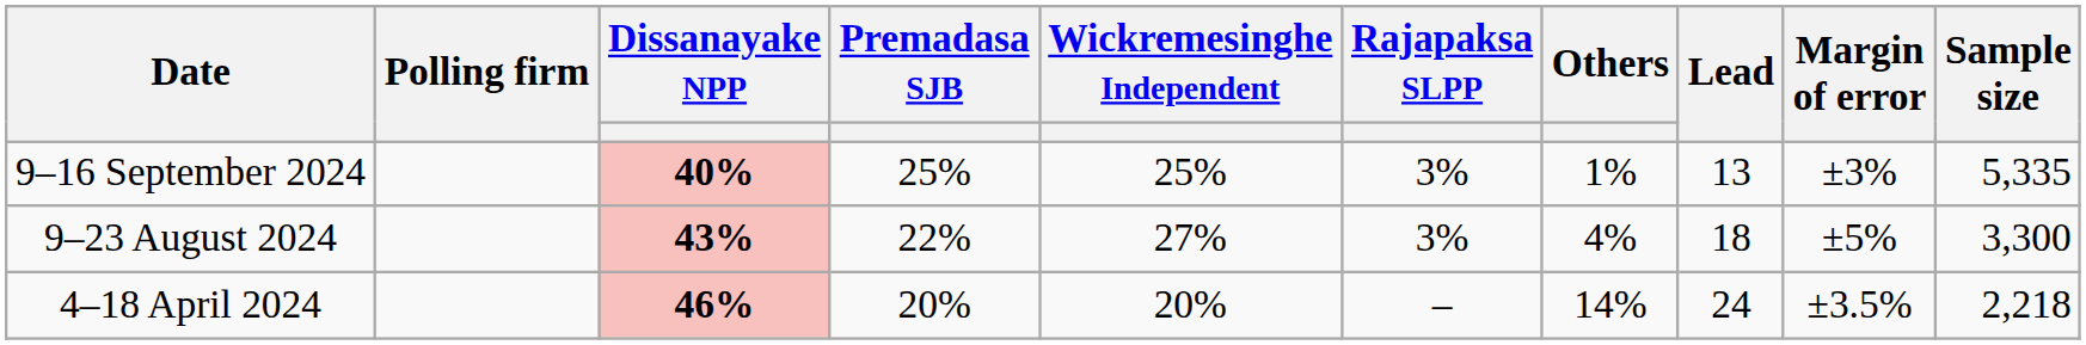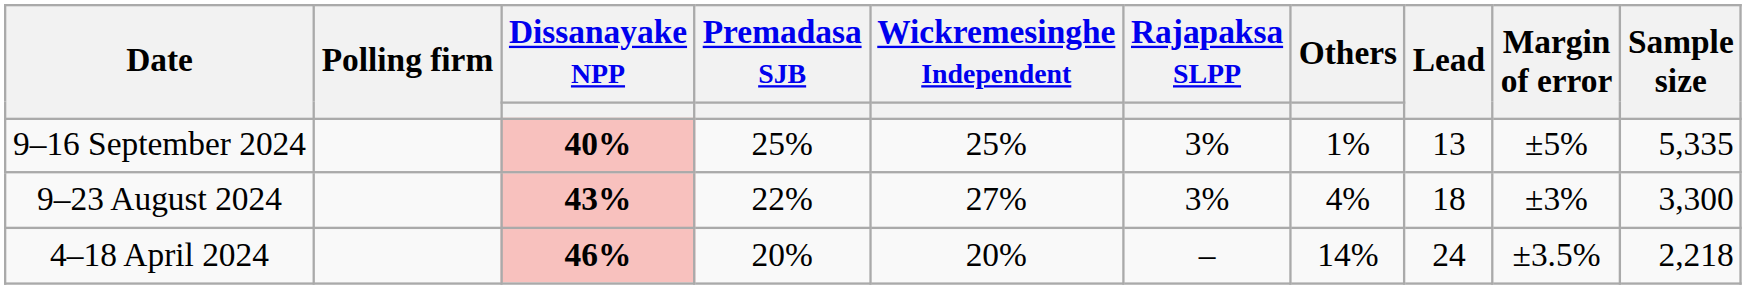9–16 September 2024 | Margin of error: ±3% -> ±5%
9–23 August 2024 | Margin of error: ±5% -> ±3%
